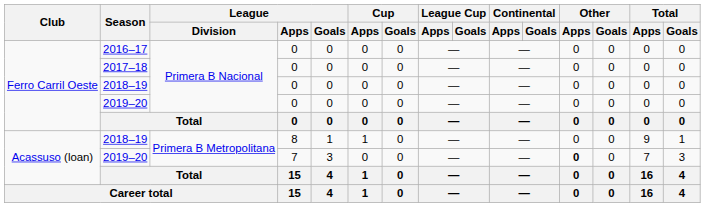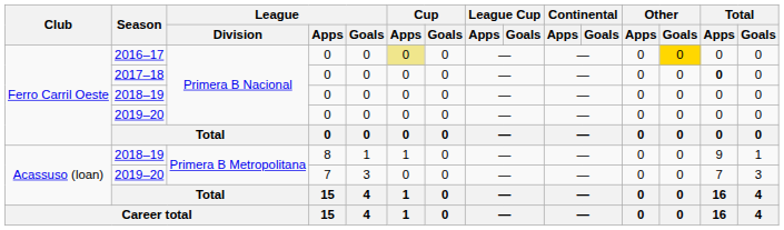2016–17 | Cup / Apps: no background -> khaki background
2016–17 | Other / Goals: no background -> gold background
2017–18 | Total / Apps: normal -> bold
2019–20 / 7 | Other / Apps: bold -> normal
